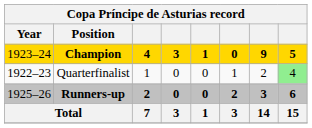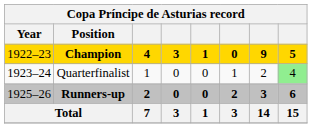Champion | Year: 1923–24 -> 1922–23
Quarterfinalist | Year: 1922–23 -> 1923–24
